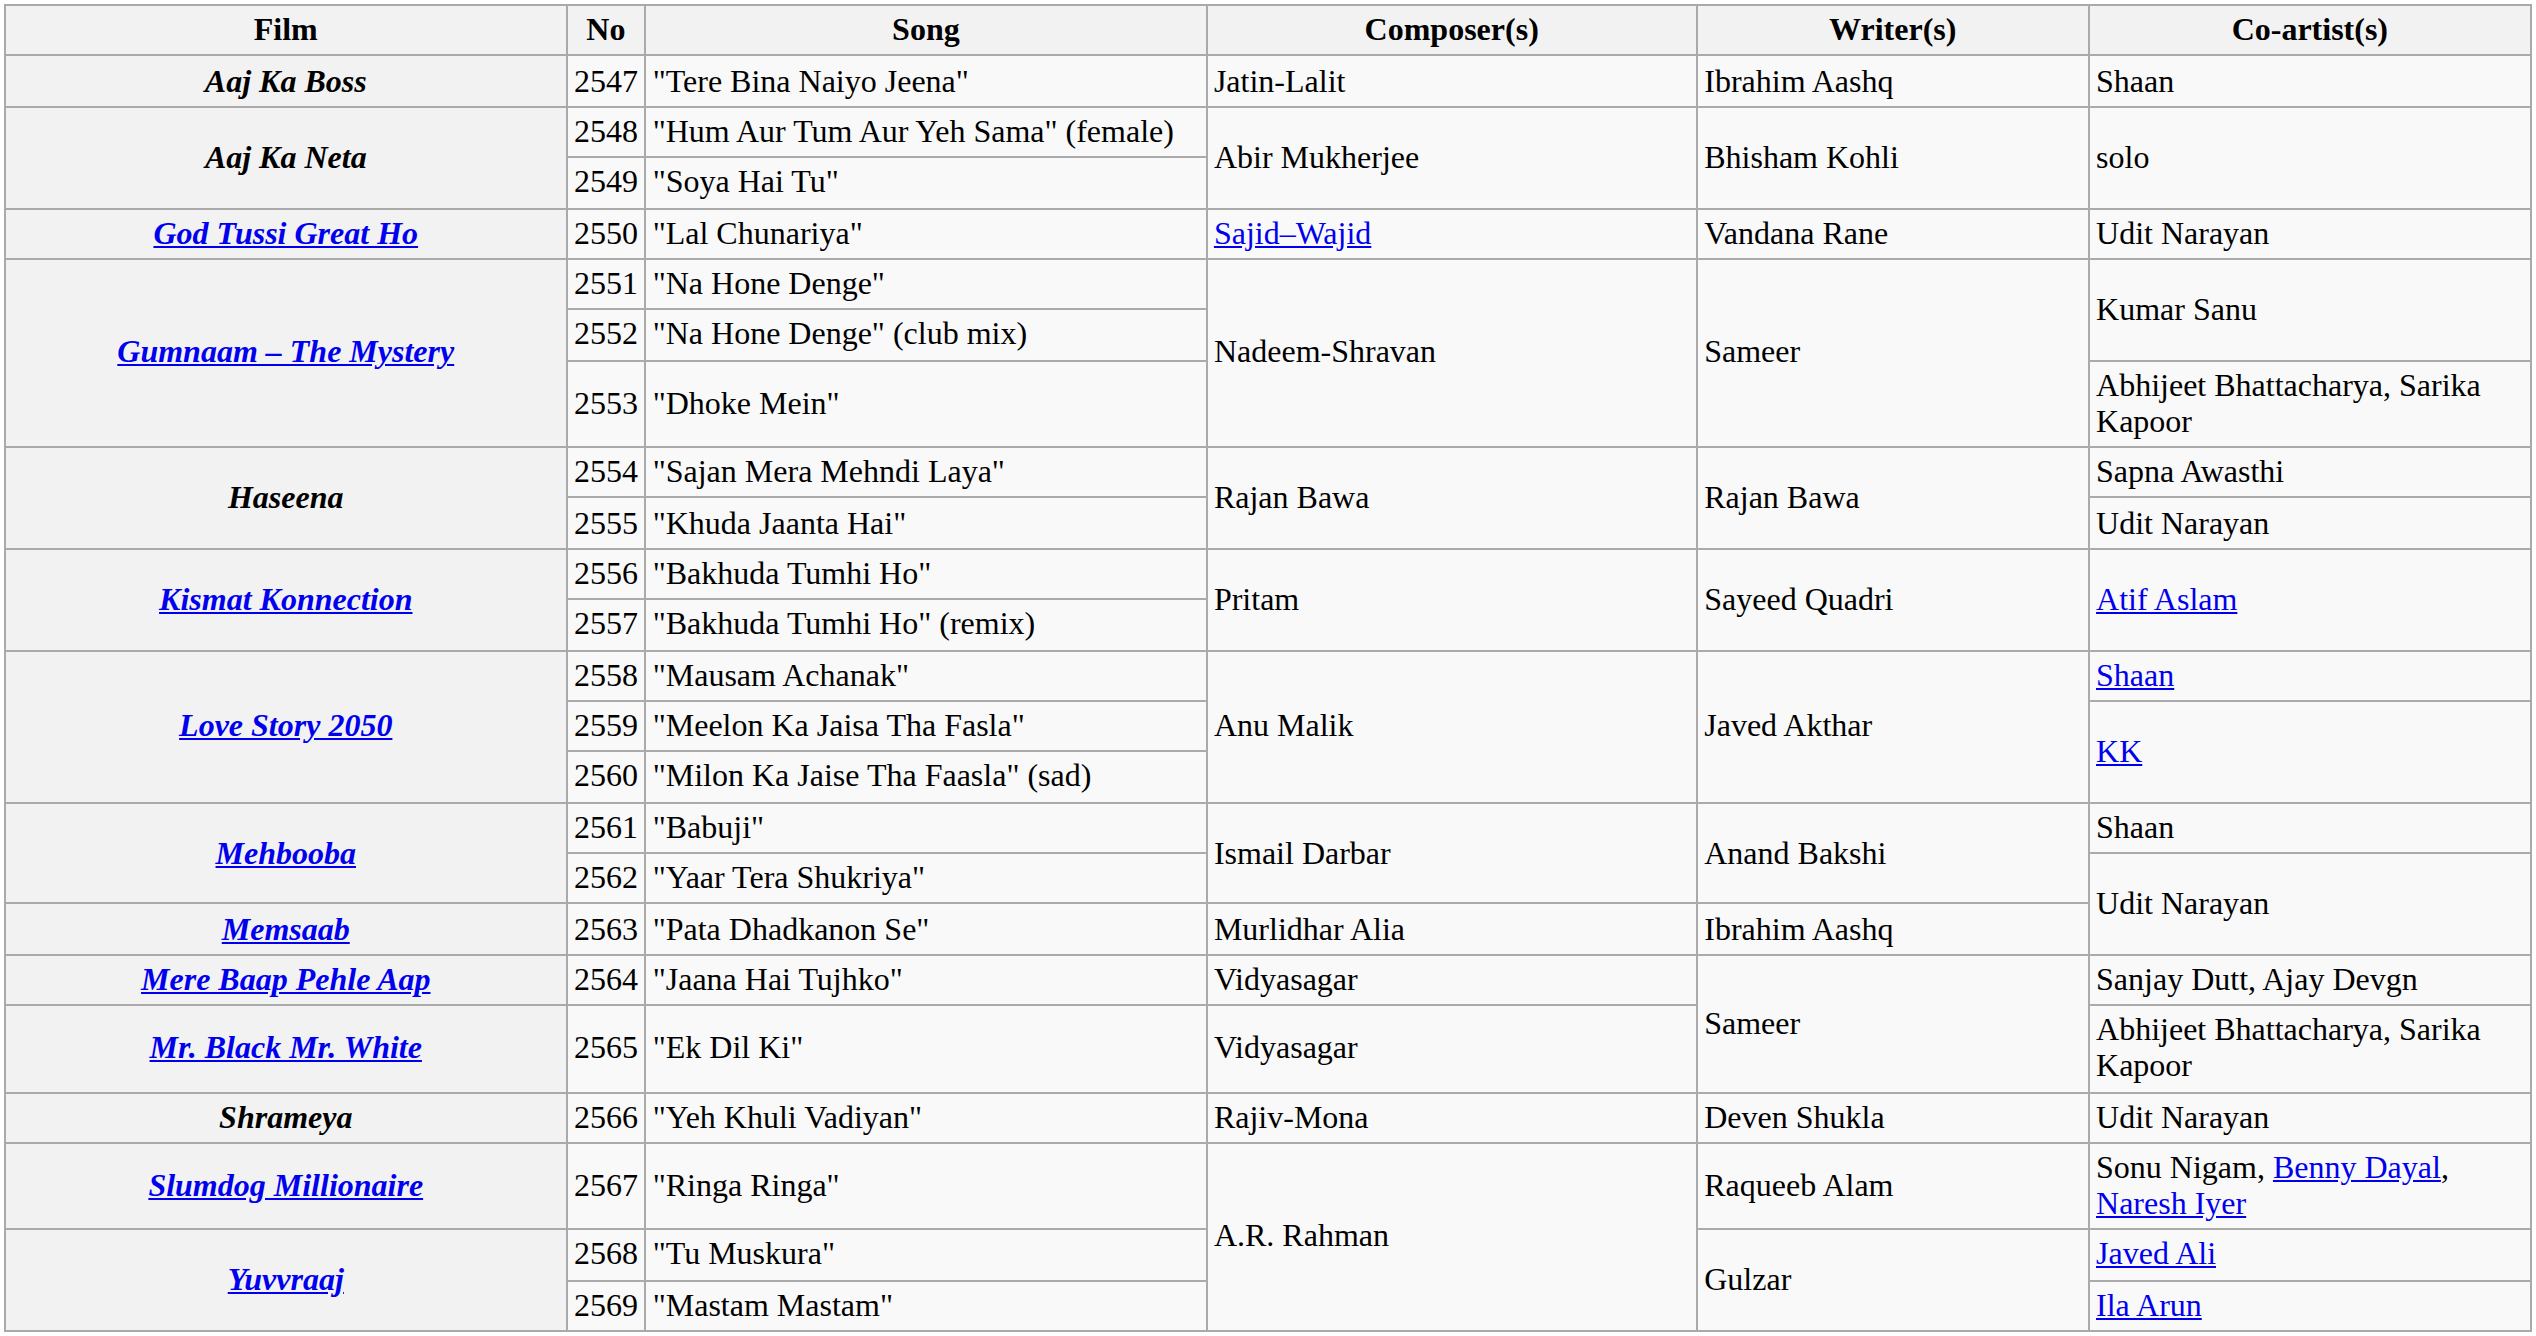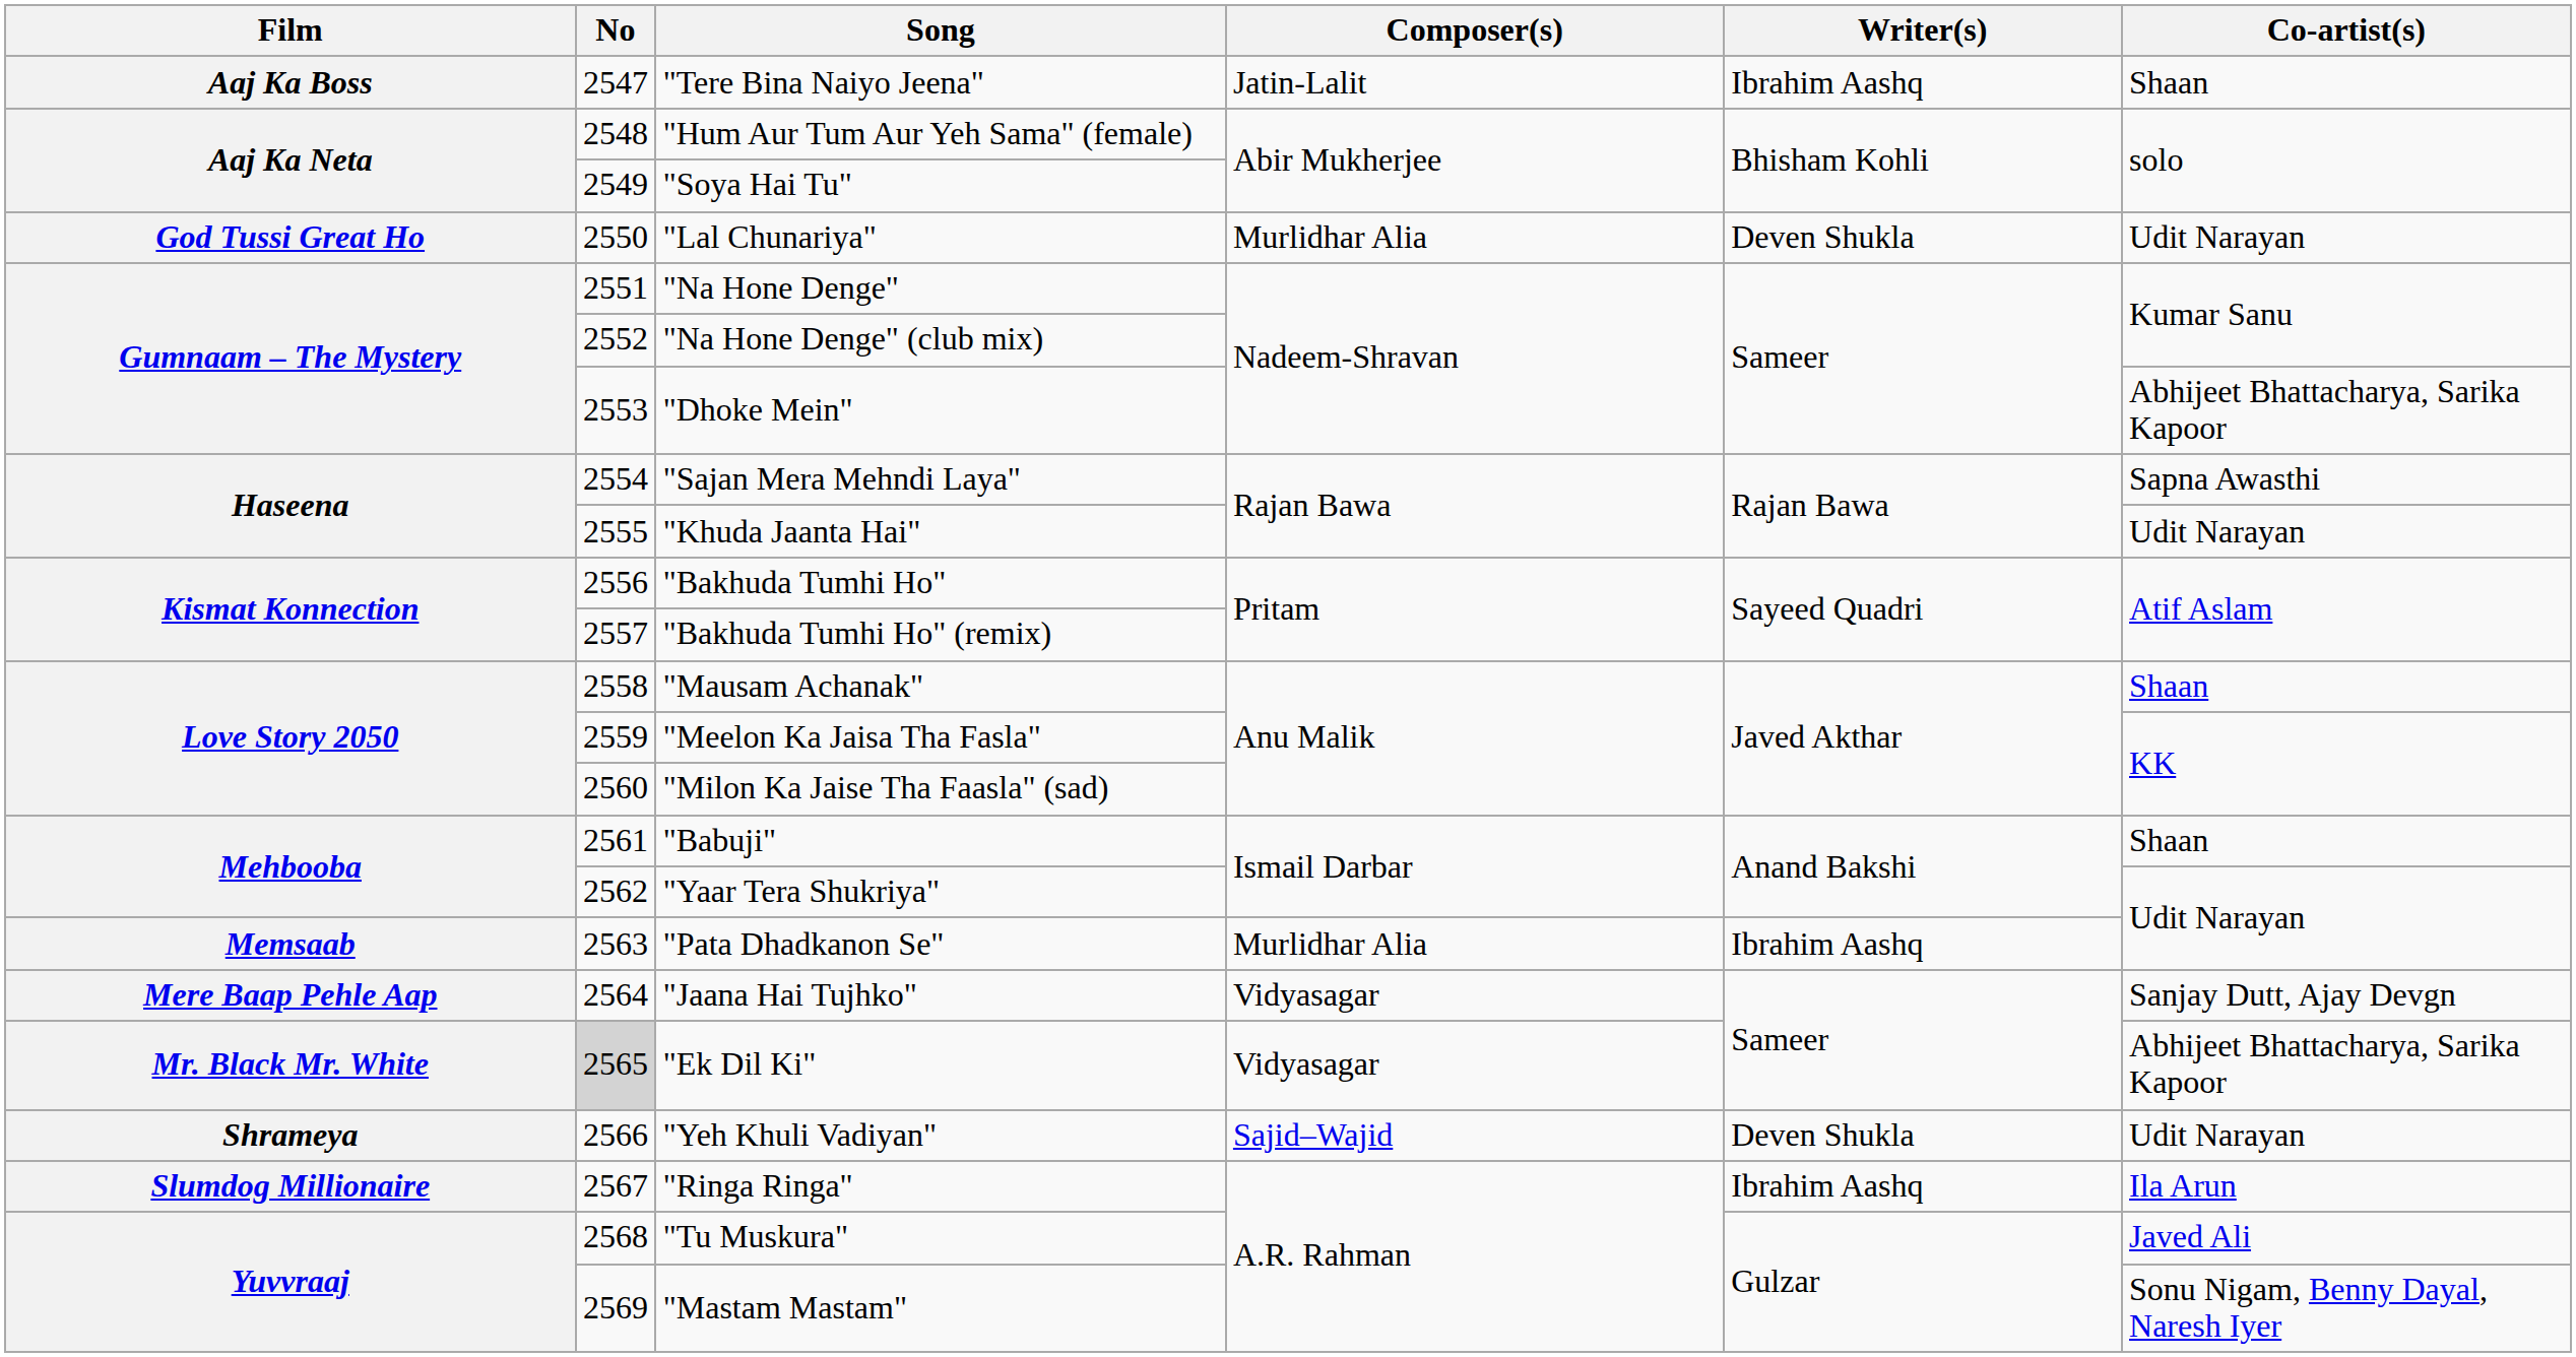"Lal Chunariya" | Composer(s): Sajid–Wajid -> Murlidhar Alia
"Lal Chunariya" | Writer(s): Vandana Rane -> Deven Shukla
"Ek Dil Ki" | No: no background -> lightgrey background
"Yeh Khuli Vadiyan" | Composer(s): Rajiv-Mona -> Sajid–Wajid
"Ringa Ringa" | Writer(s): Raqueeb Alam -> Ibrahim Aashq
"Ringa Ringa" | Co-artist(s): Sonu Nigam, Benny Dayal, Naresh Iyer -> Ila Arun
"Mastam Mastam" | Co-artist(s): Ila Arun -> Sonu Nigam, Benny Dayal, Naresh Iyer
